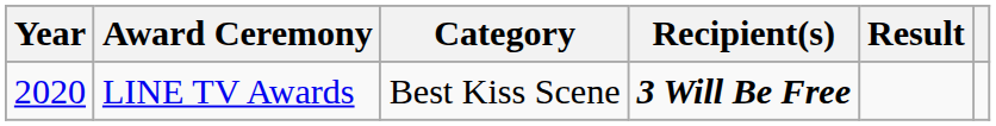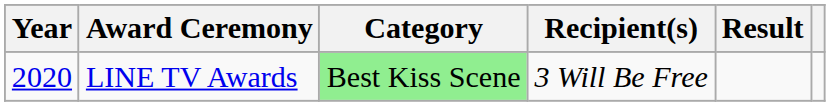LINE TV Awards | Category: no background -> lightgreen background
LINE TV Awards | Recipient(s): bold -> normal
